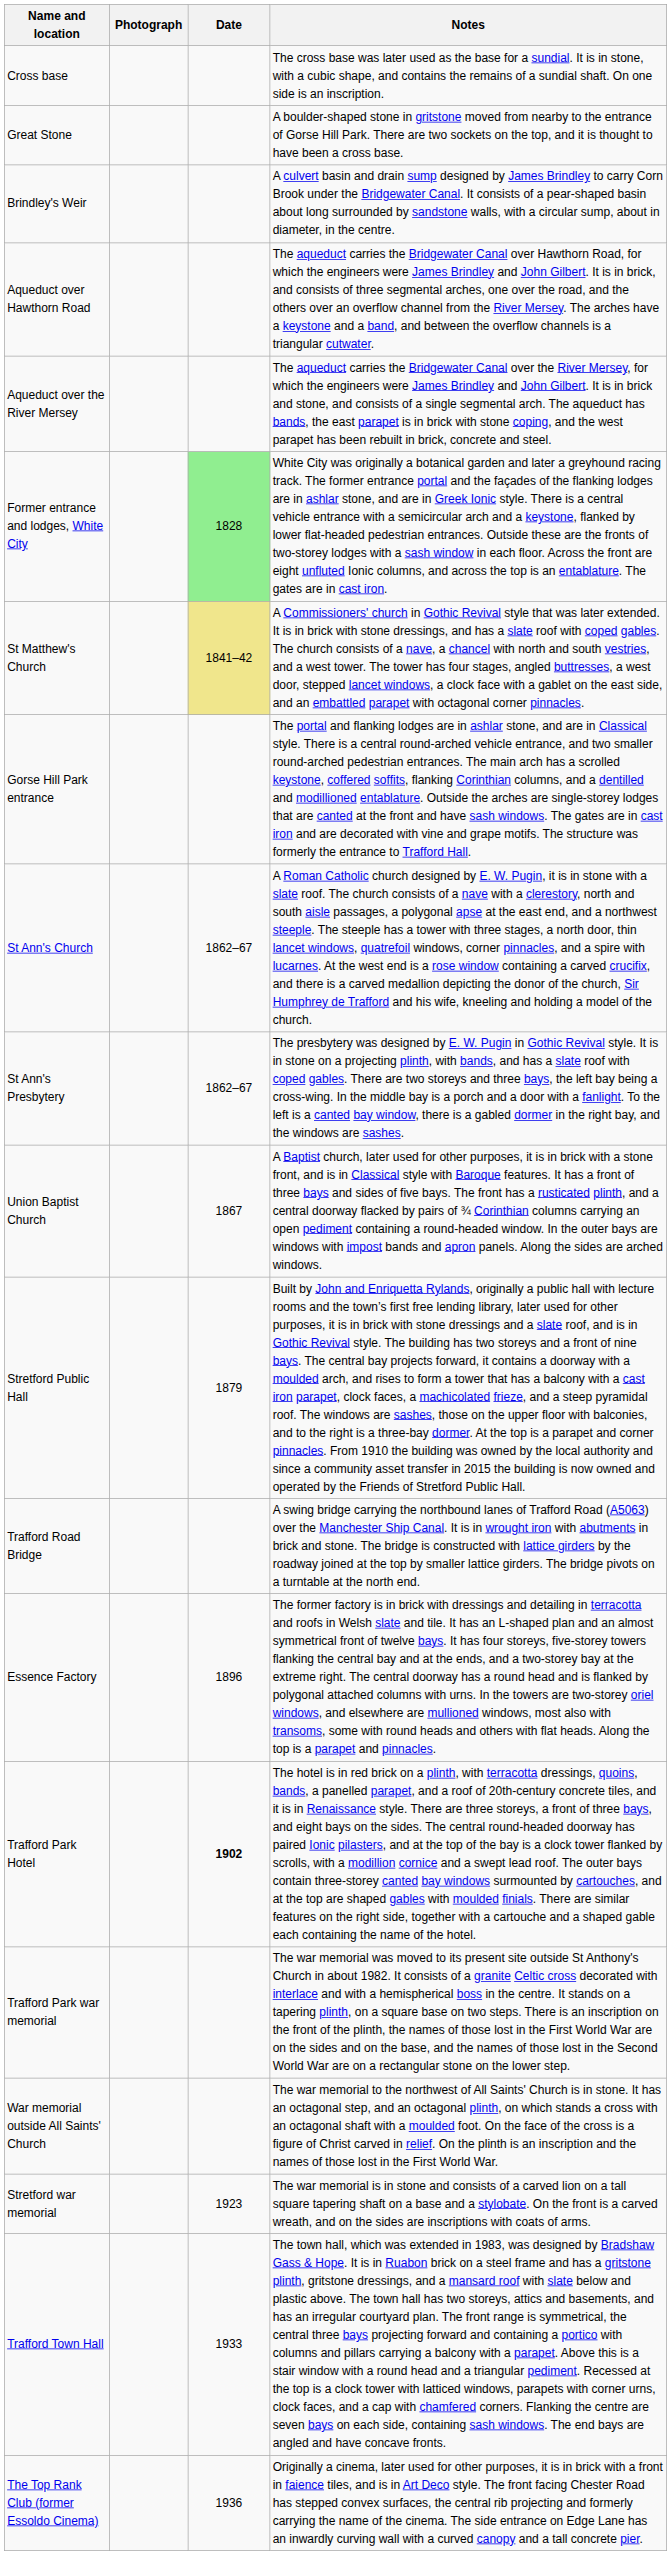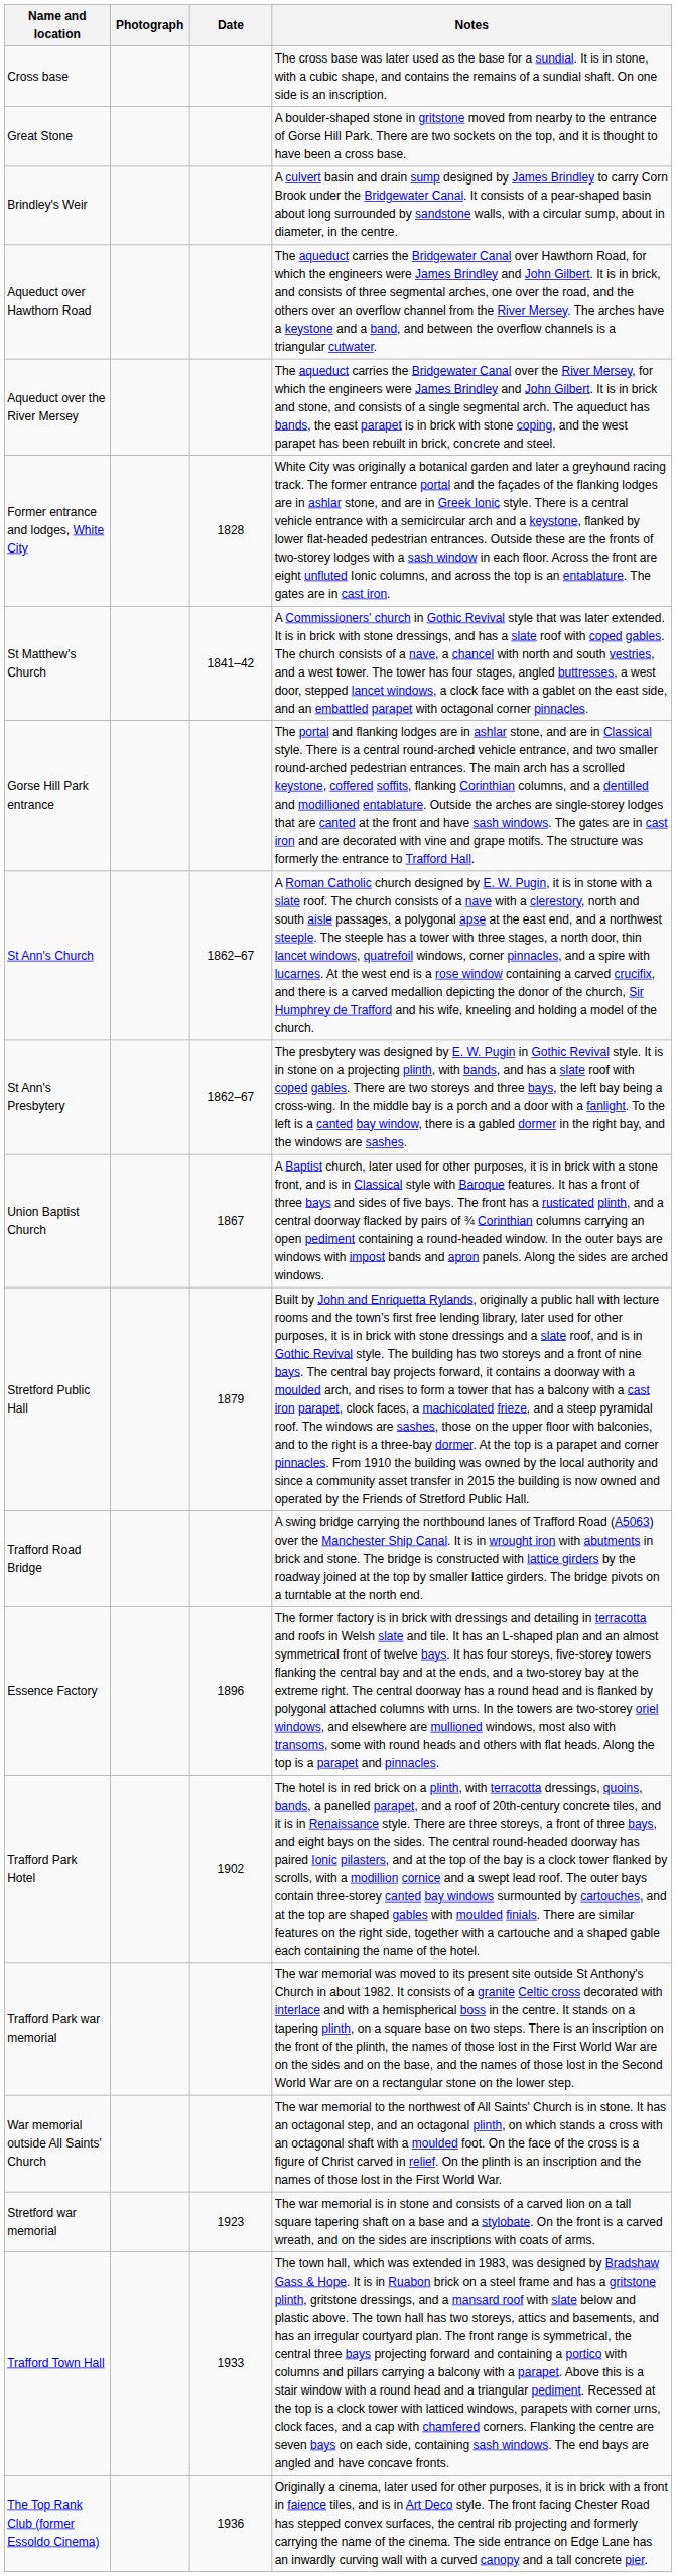Former entrance and lodges, White City | Date: lightgreen background -> no background
St Matthew's Church | Date: khaki background -> no background
Trafford Park Hotel | Date: bold -> normal
